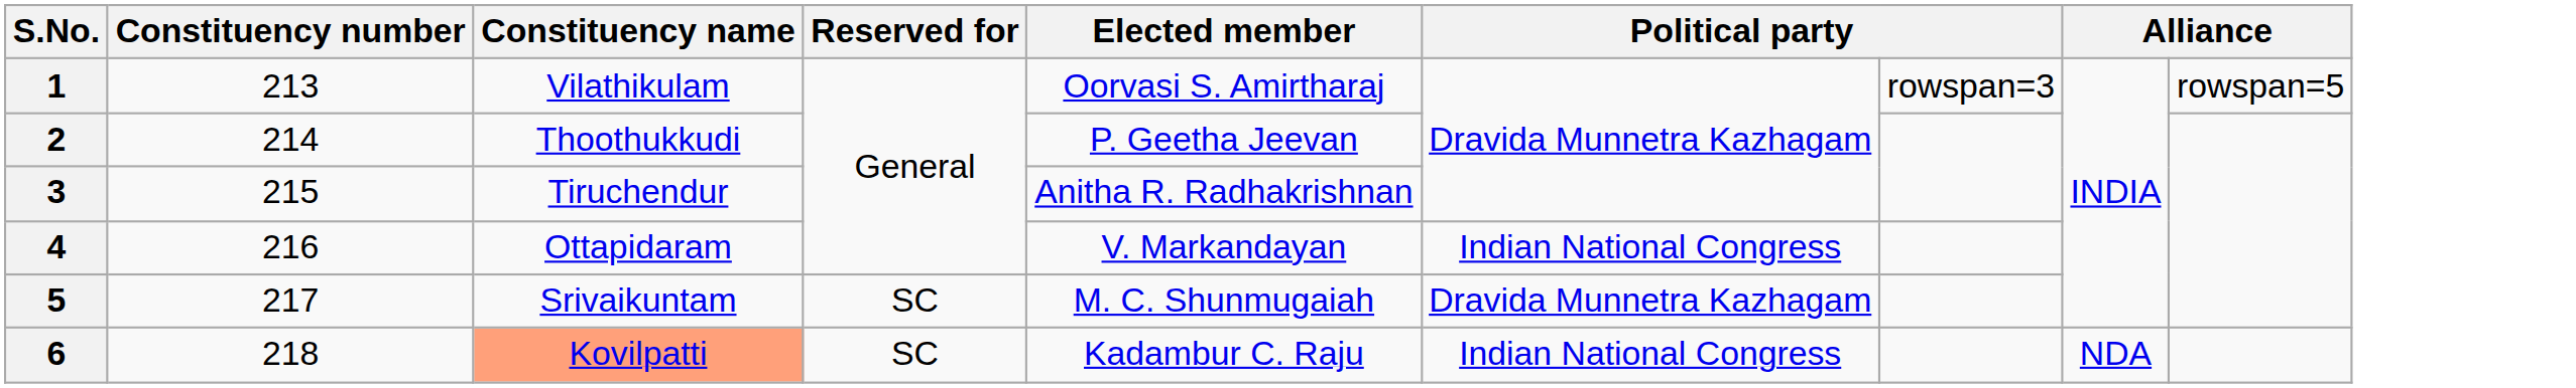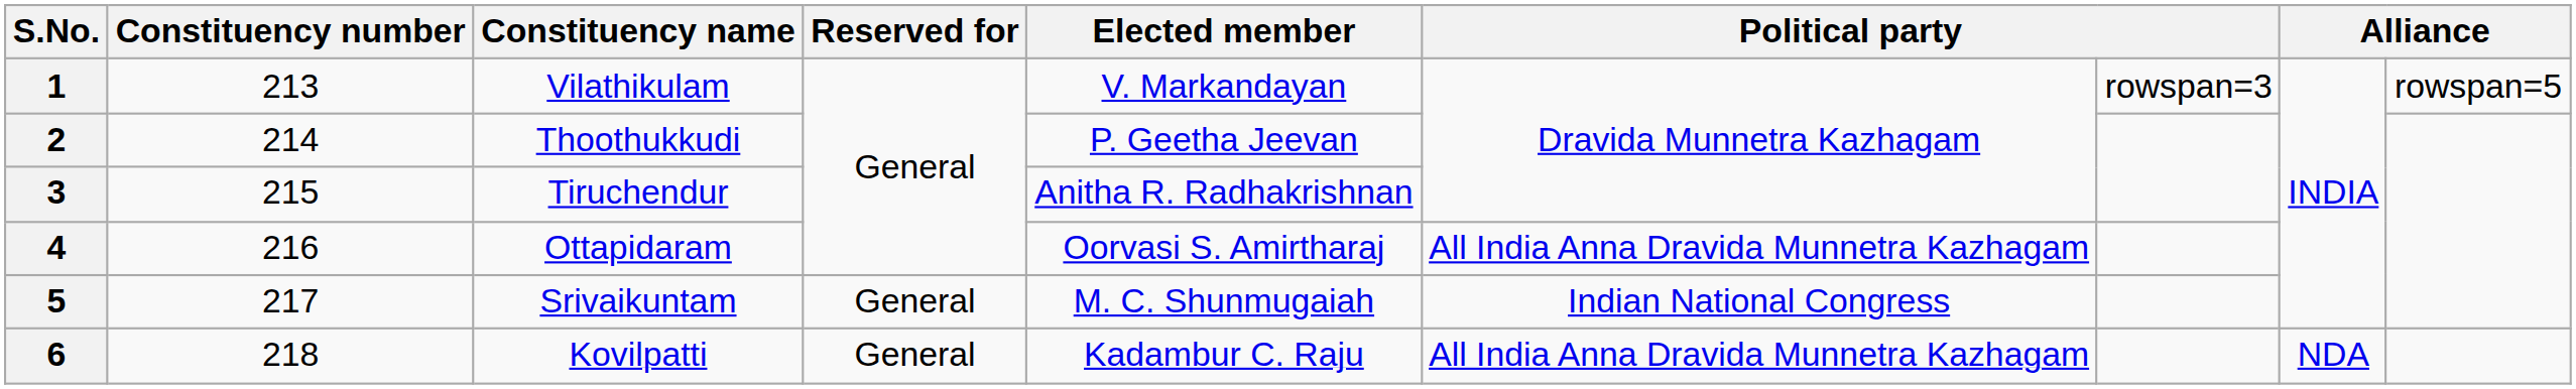1 | Elected member: Oorvasi S. Amirtharaj -> V. Markandayan
4 | Elected member: V. Markandayan -> Oorvasi S. Amirtharaj
4 | column 6: Indian National Congress -> All India Anna Dravida Munnetra Kazhagam
5 | Reserved for: SC -> General
5 | column 6: Dravida Munnetra Kazhagam -> Indian National Congress
6 | Constituency name: lightsalmon background -> no background
6 | Reserved for: SC -> General
6 | column 6: Indian National Congress -> All India Anna Dravida Munnetra Kazhagam
